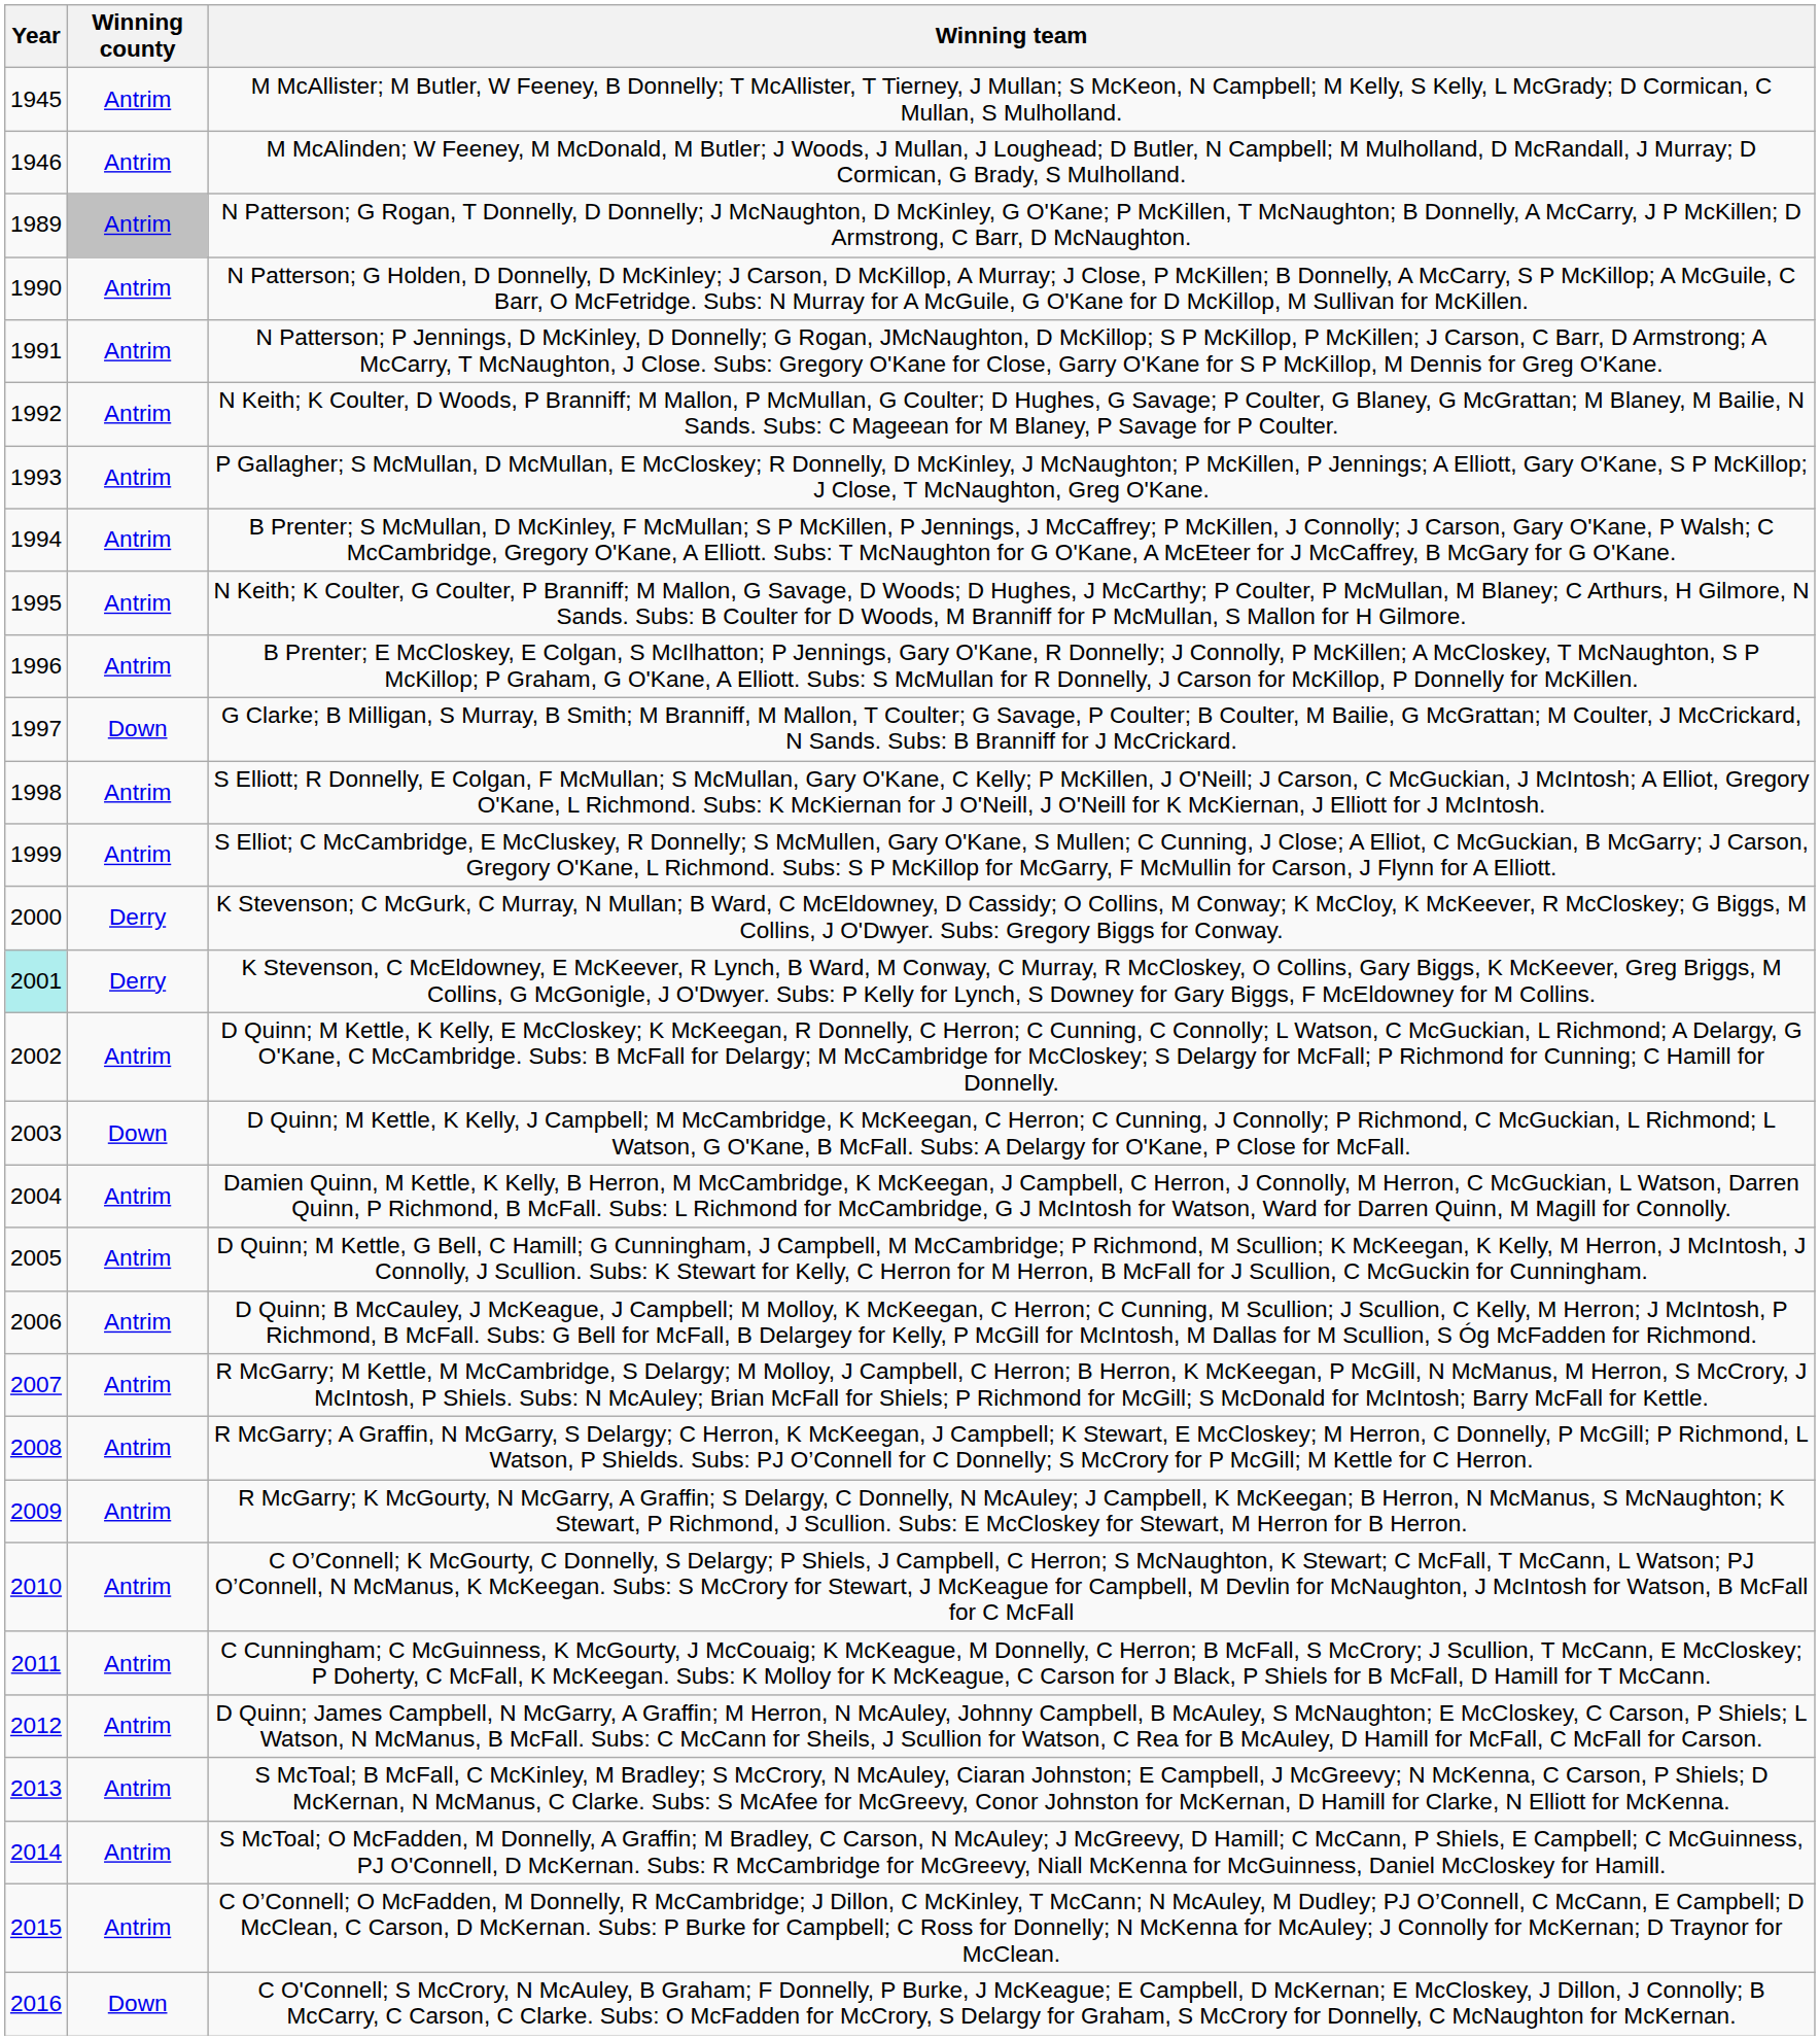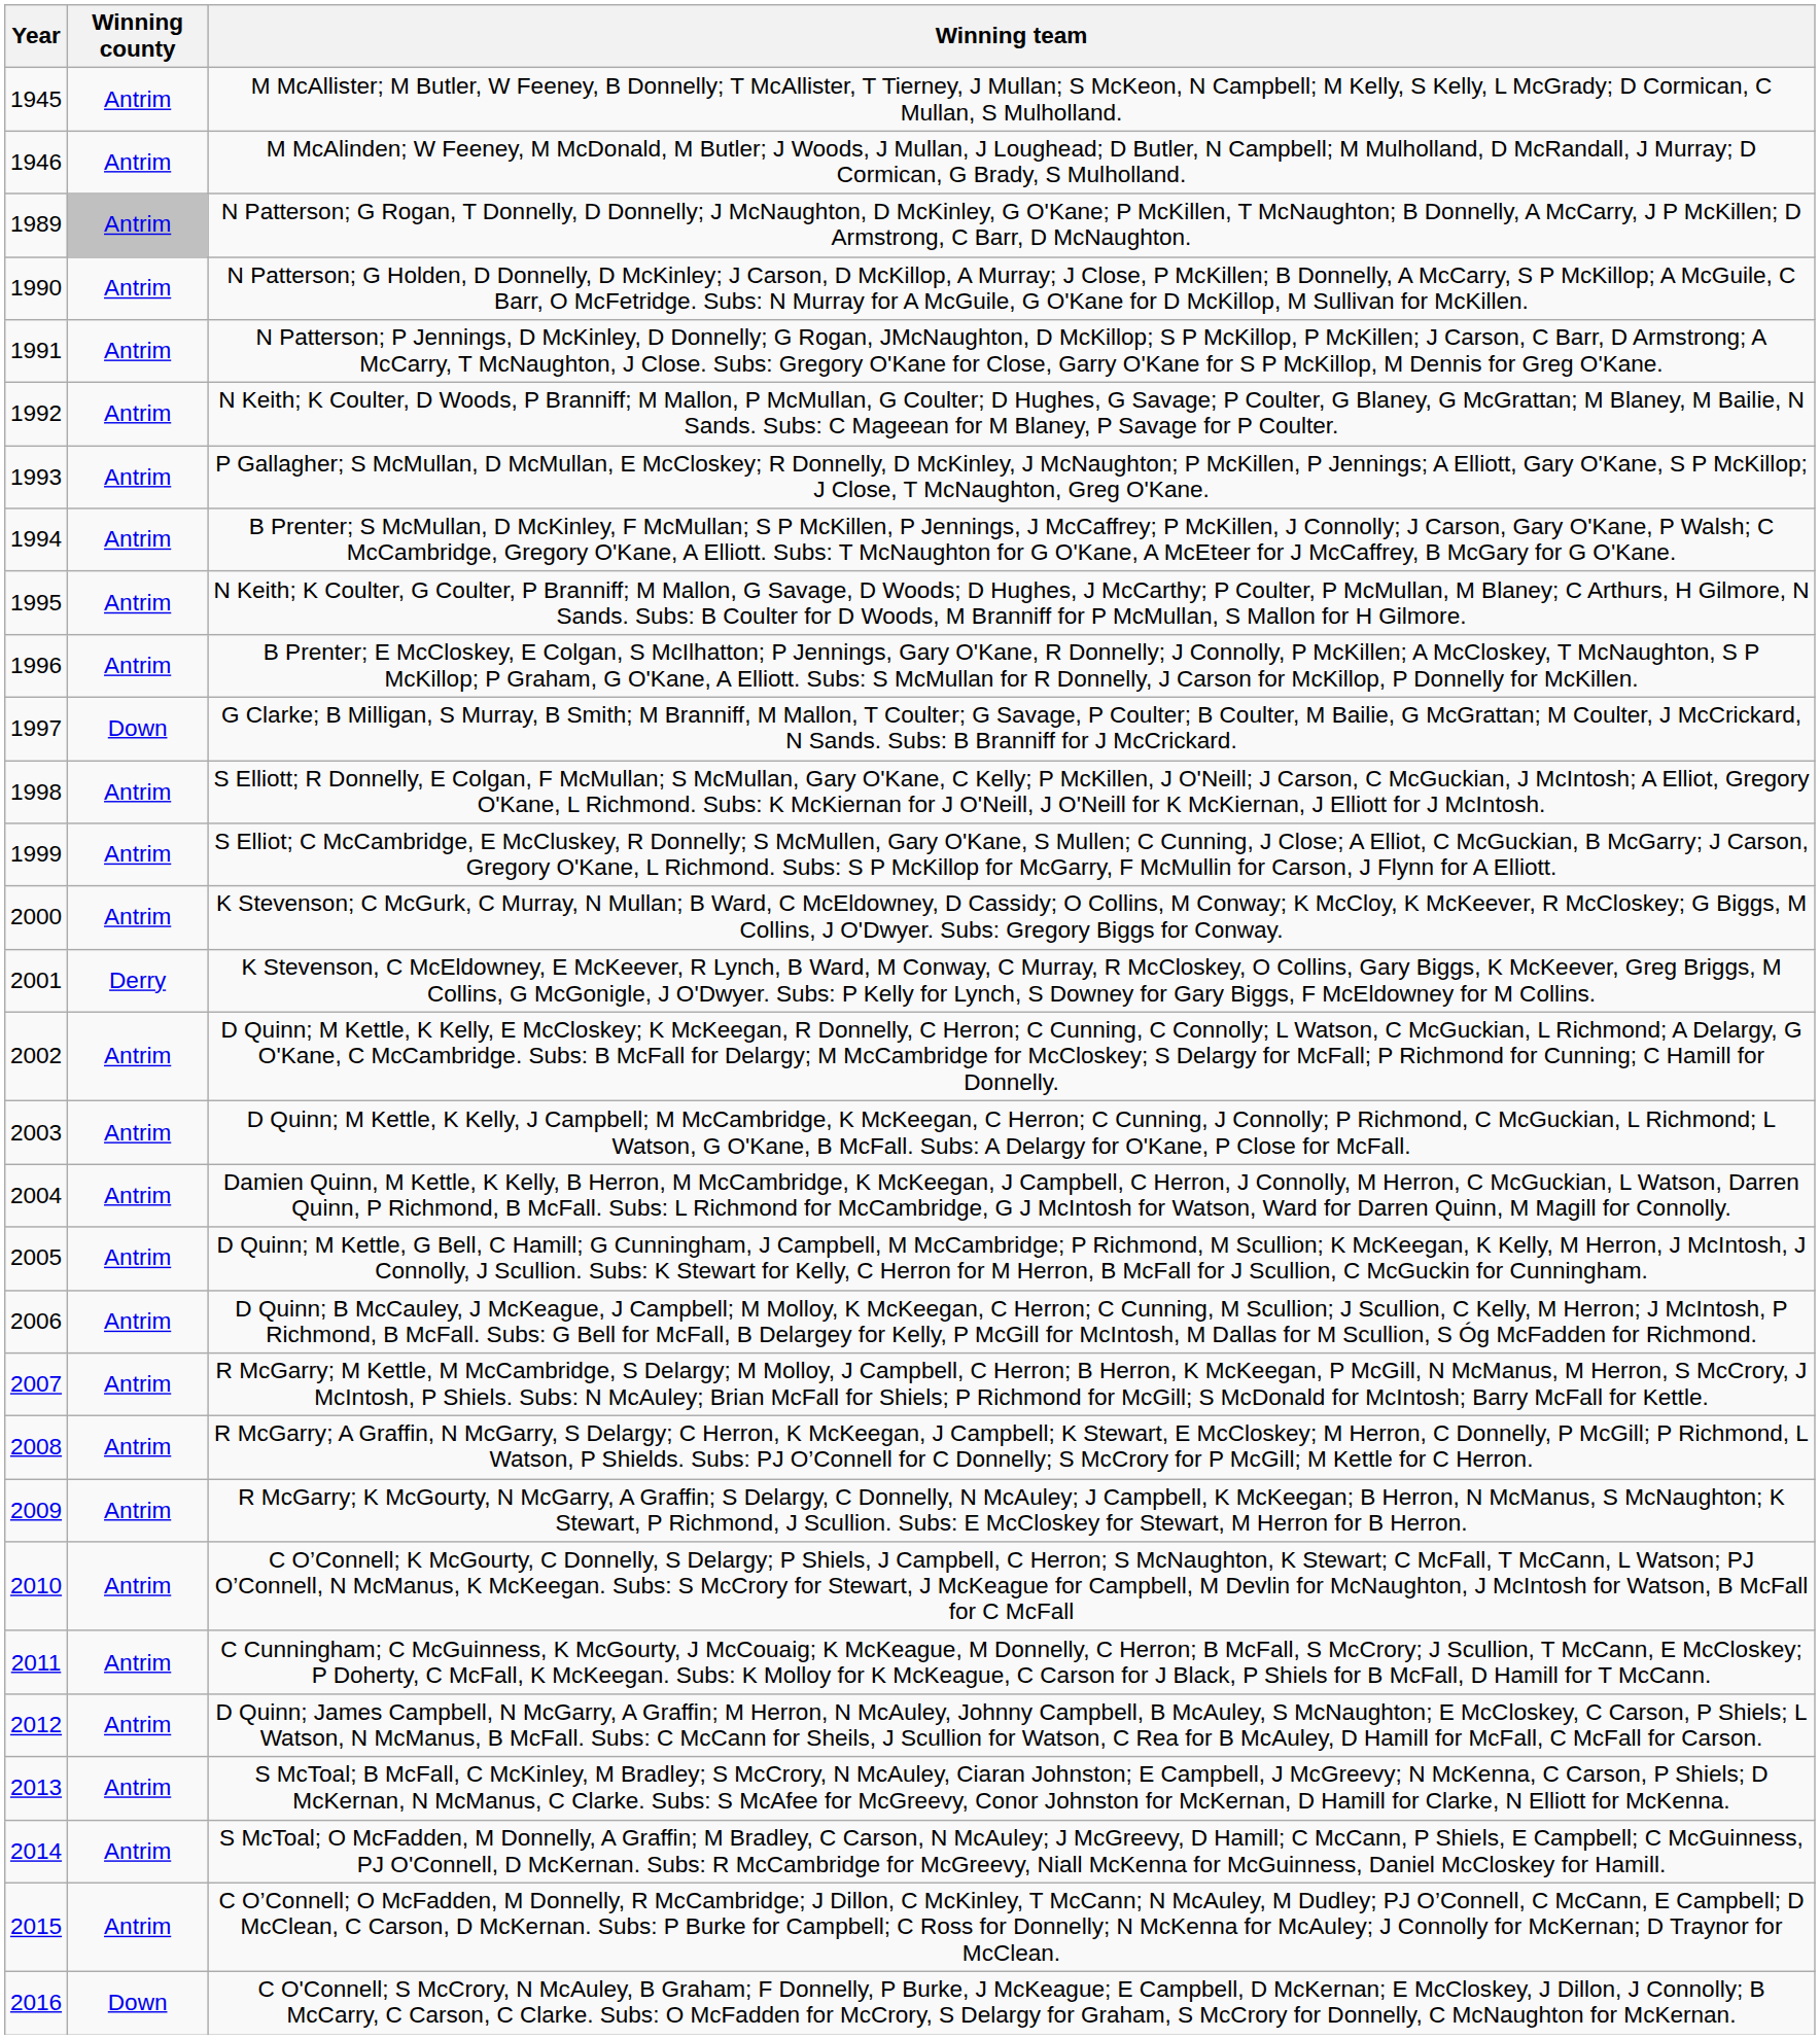row 15 | Winning county: Derry -> Antrim
row 16 | Year: paleturquoise background -> no background
row 18 | Winning county: Down -> Antrim
